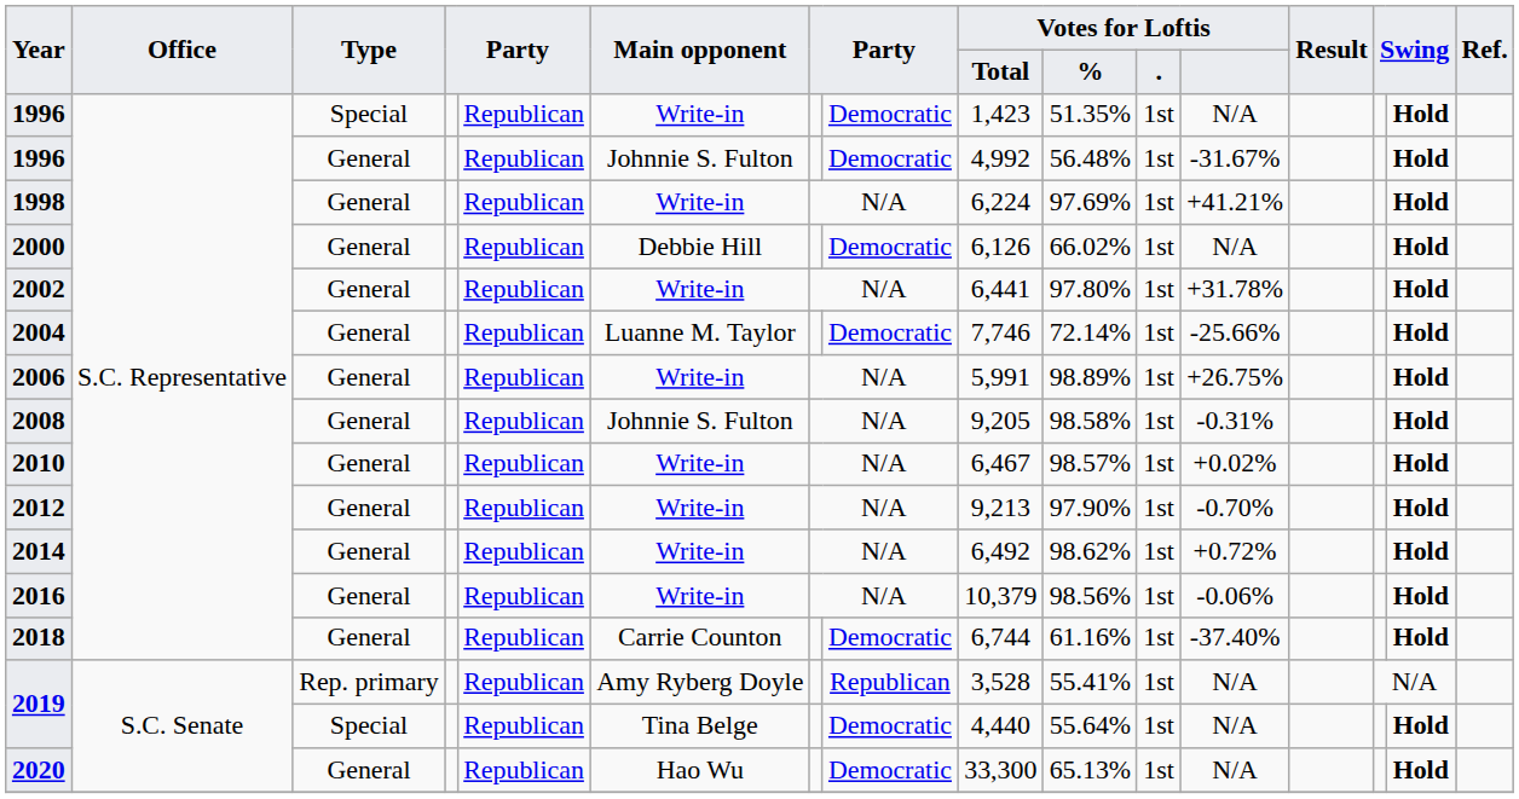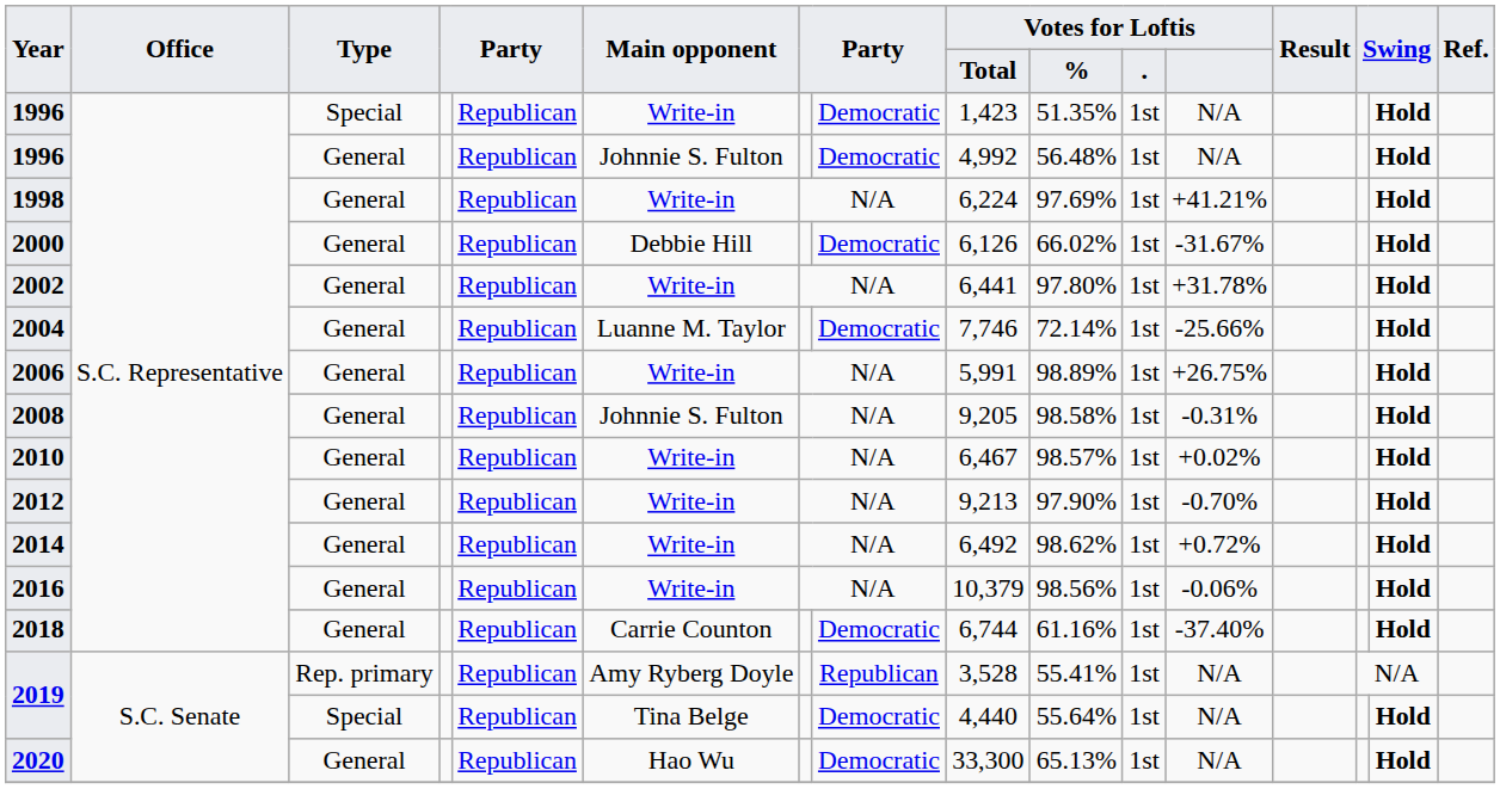1996 / General | Votes for Loftis: -31.67% -> N/A
2000 | Votes for Loftis: N/A -> -31.67%
